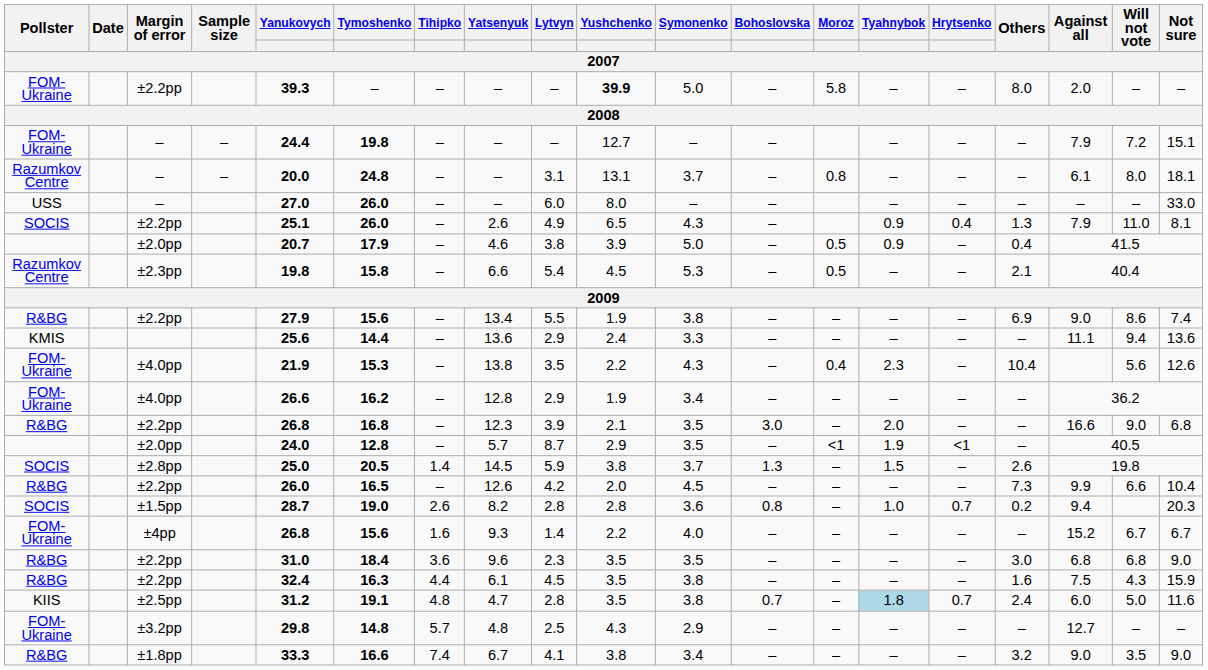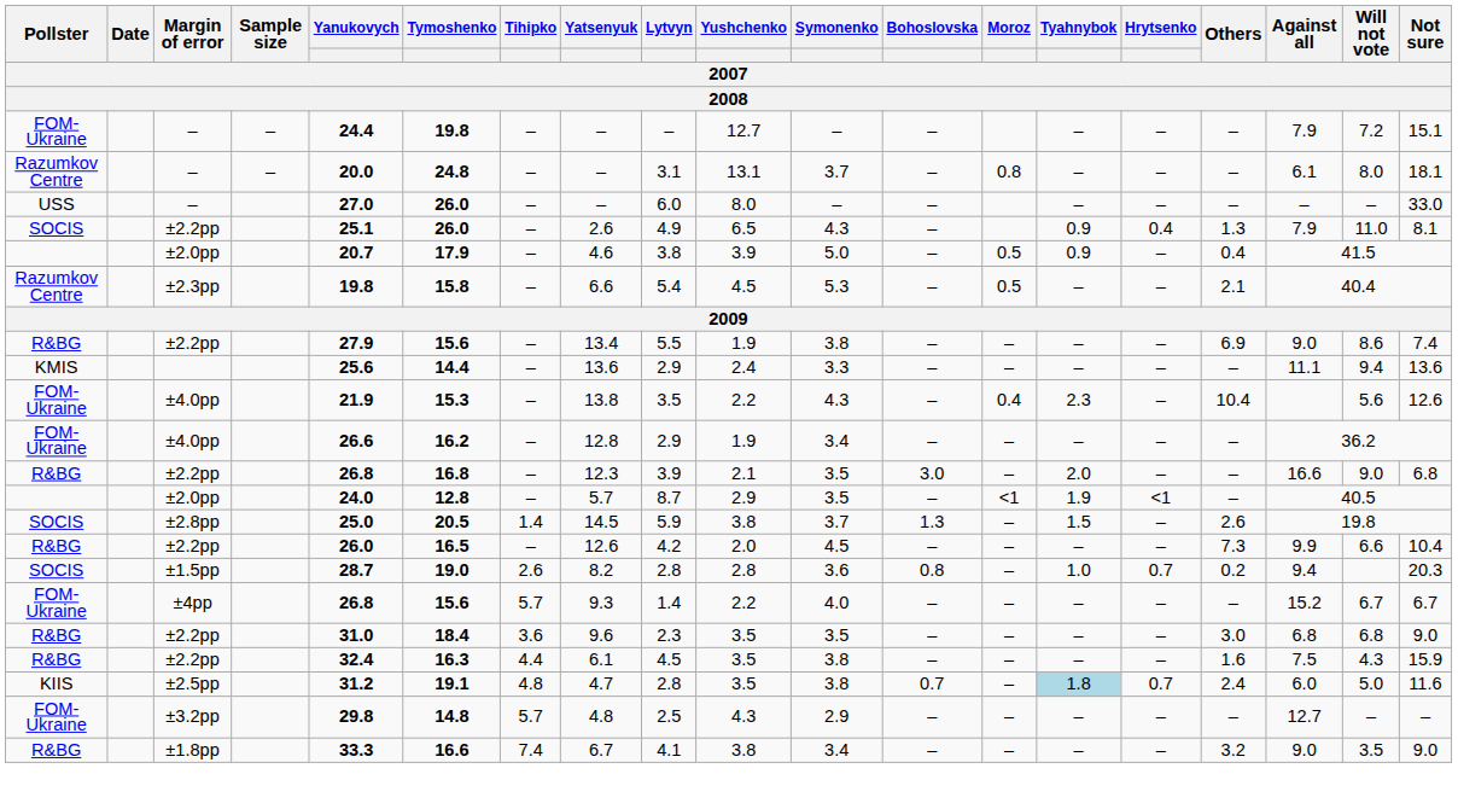- row: FOM-Ukraine | ±2.2pp | 39.3 | – | – | – | – | 39.9 | 5.0 | – | 5.8 | – | – | 8.0 | 2.0 | – | –
±4pp | Tihipko: 1.6 -> 5.7
